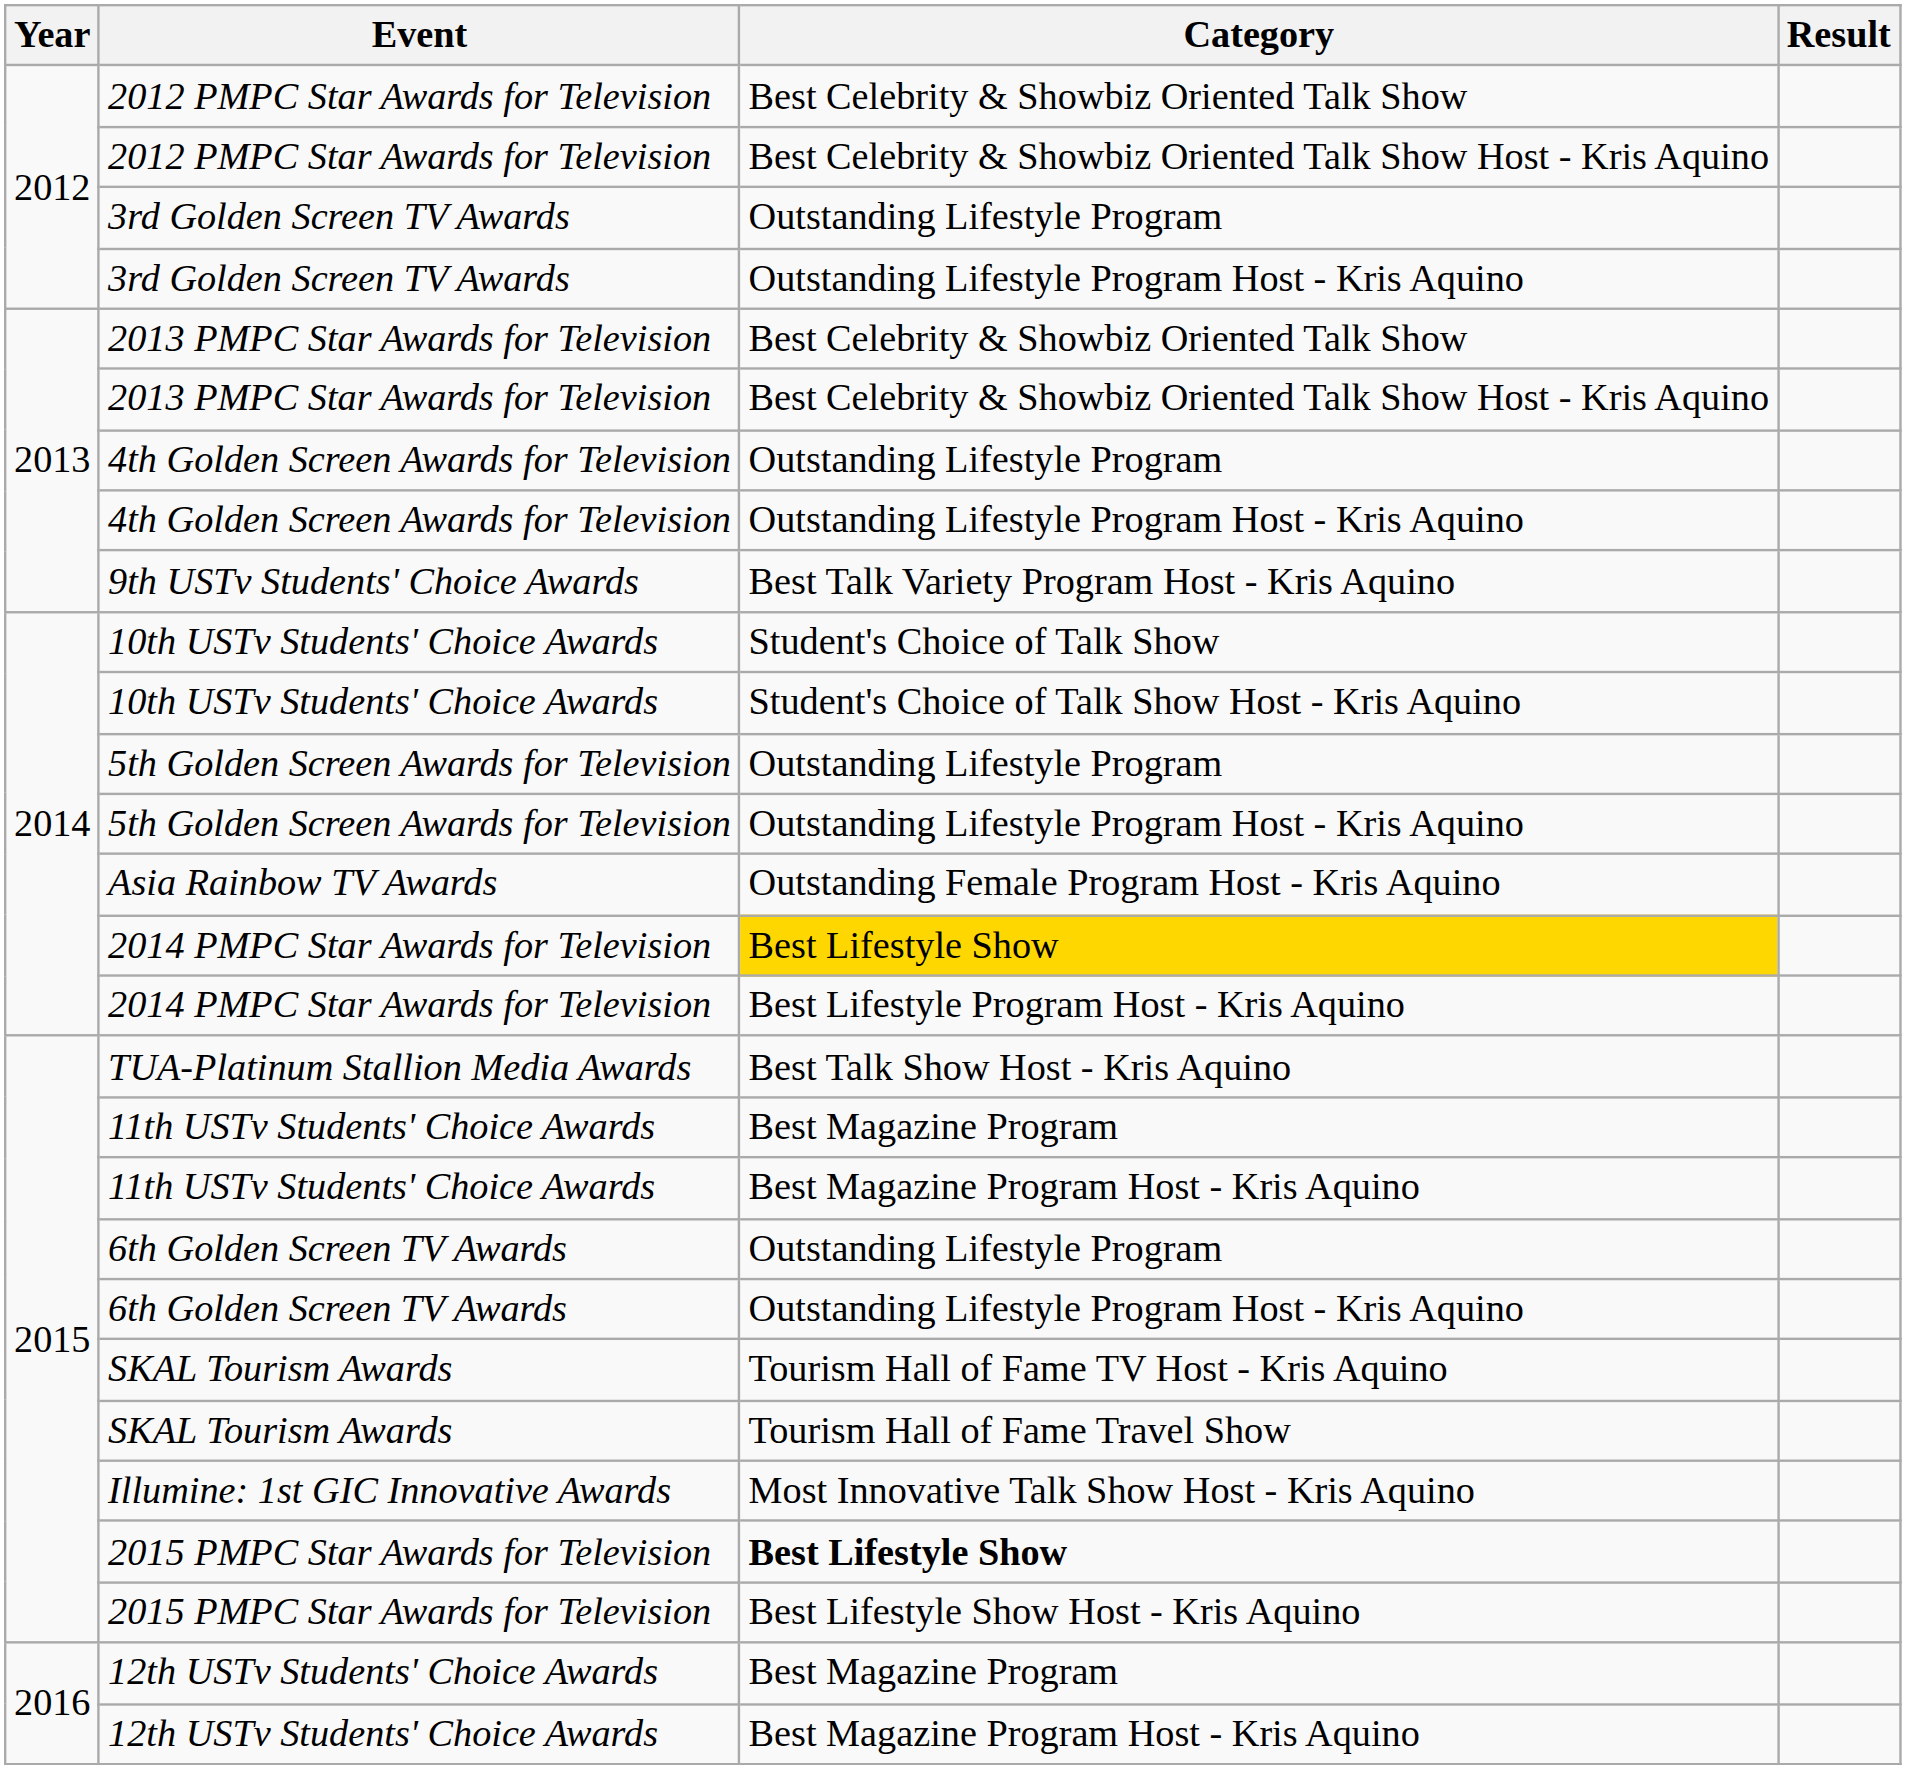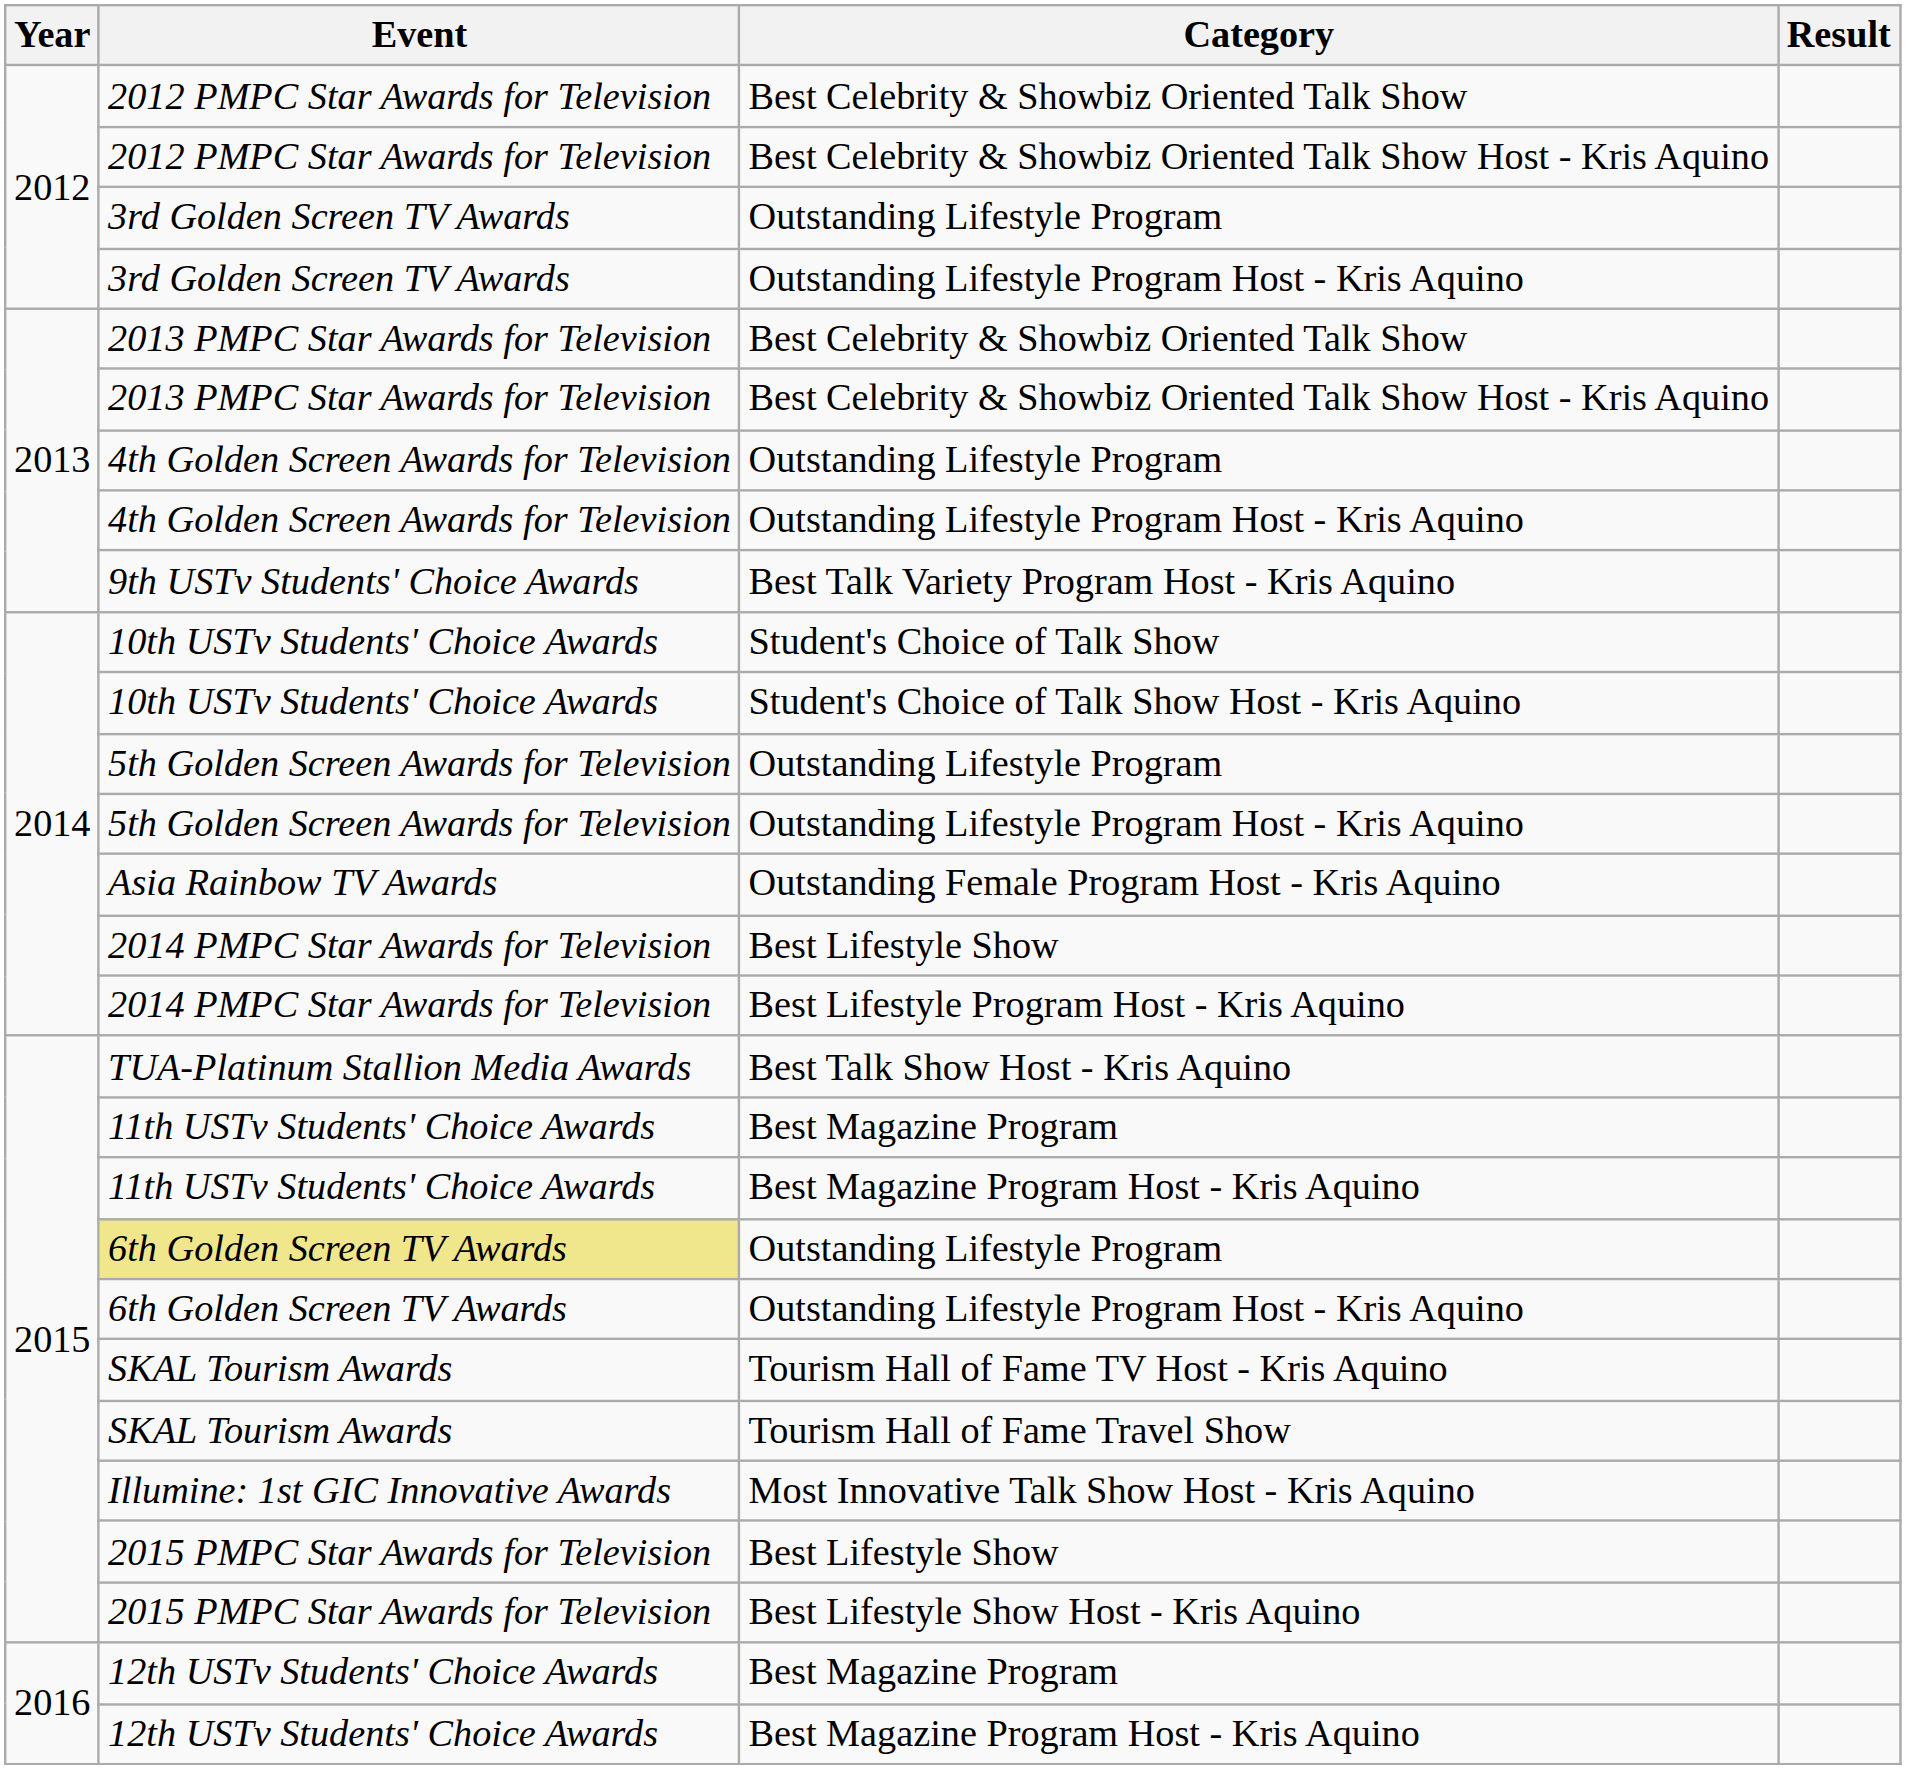2014 PMPC Star Awards for Television / Best Lifestyle Show | Category: gold background -> no background
6th Golden Screen TV Awards / Outstanding Lifestyle Program | Event: no background -> khaki background
2015 PMPC Star Awards for Television / Best Lifestyle Show | Category: bold -> normal
